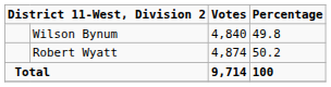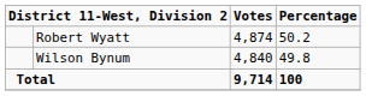rows swapped: Robert Wyatt <-> Wilson Bynum
